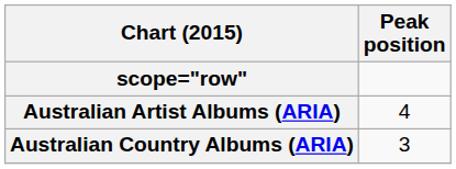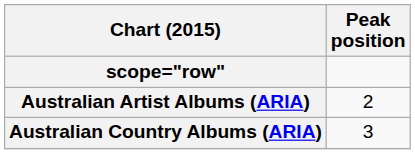Australian Artist Albums (ARIA) | Peak position: 4 -> 2
